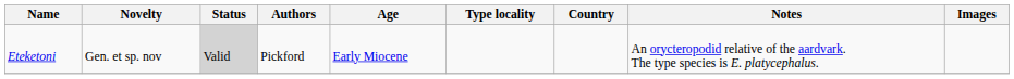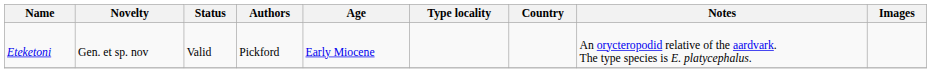Eteketoni | Status: lightgrey background -> no background
